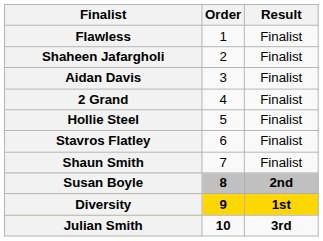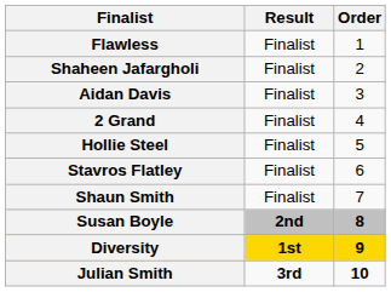columns swapped: Order <-> Result
